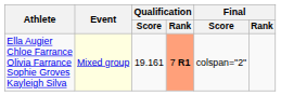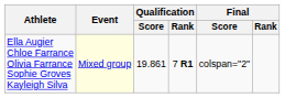row 3 | Qualification / Score: 19.161 -> 19.861
row 3 | Qualification / Rank: lightsalmon background -> no background
